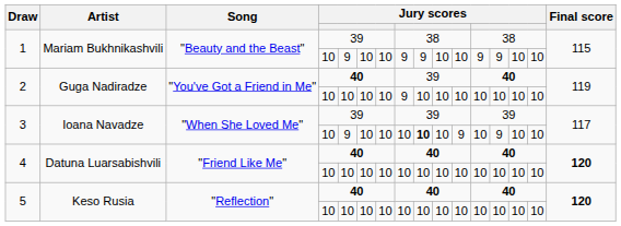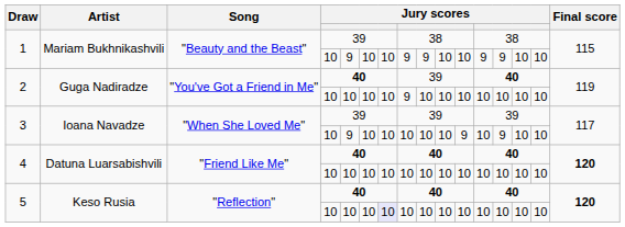3 / 10 | column 9: bold -> normal
5 / 10 | column 7: no background -> lavender background
